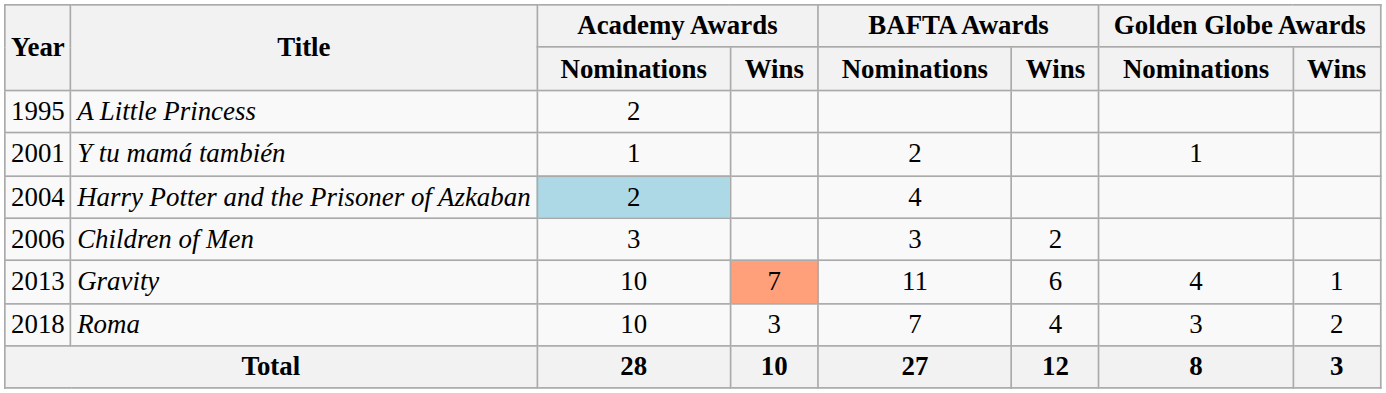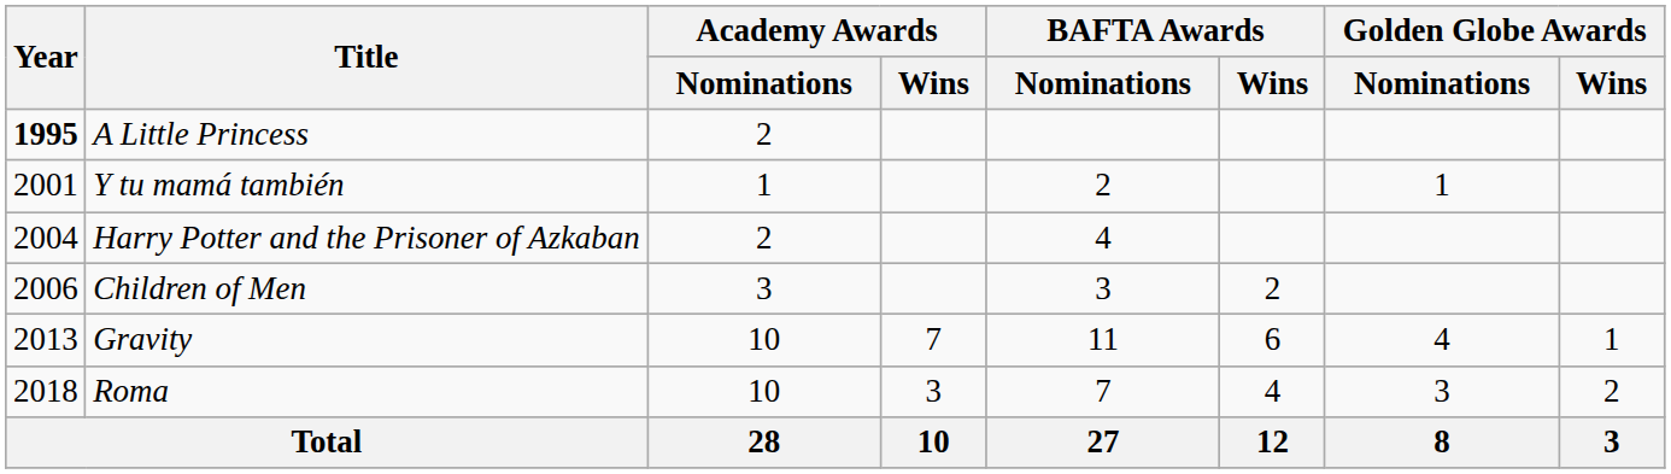A Little Princess | Year: normal -> bold
Harry Potter and the Prisoner of Azkaban | Academy Awards / Nominations: lightblue background -> no background
Gravity | Academy Awards / Wins: lightsalmon background -> no background
